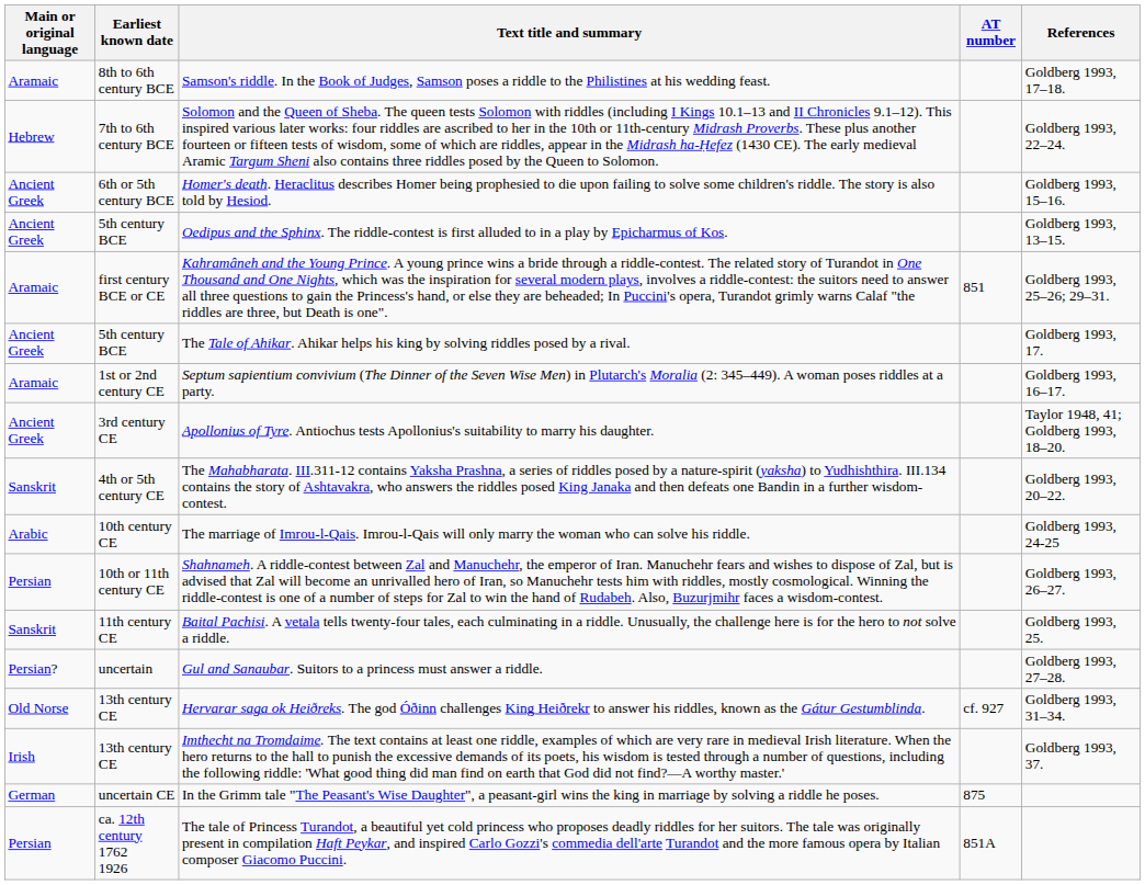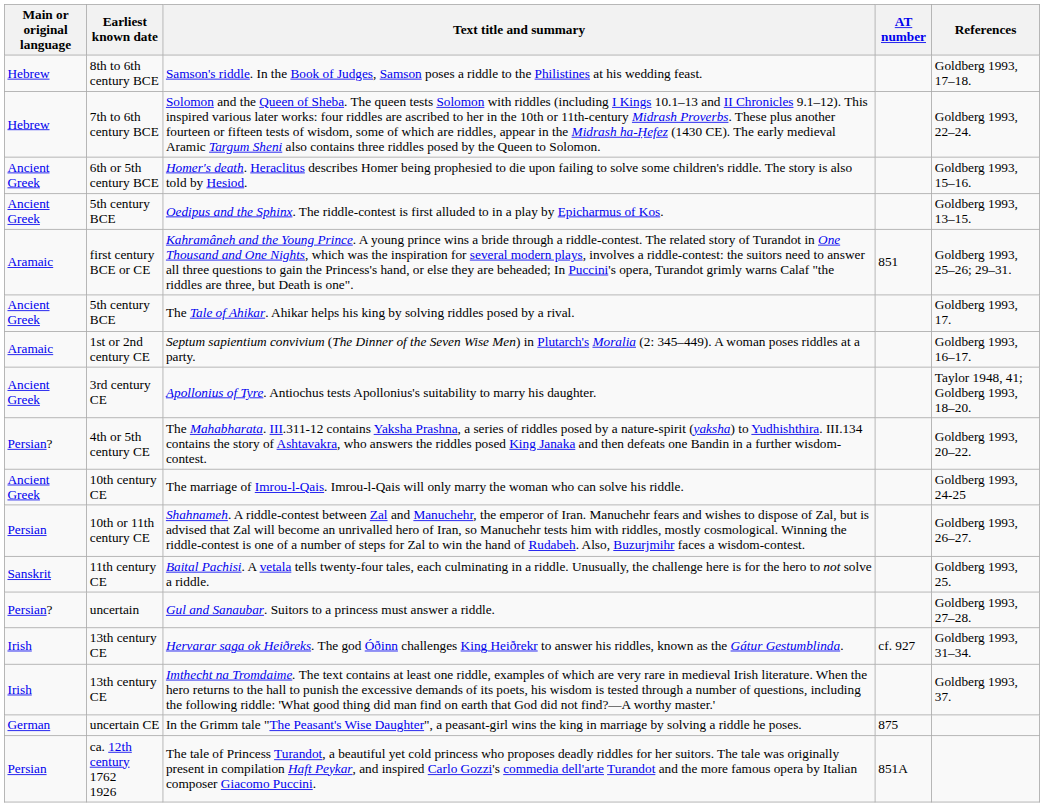row 2 | Main or original language: Aramaic -> Hebrew
row 10 | Main or original language: Sanskrit -> Persian?
row 11 | Main or original language: Arabic -> Ancient Greek
row 15 | Main or original language: Old Norse -> Irish
